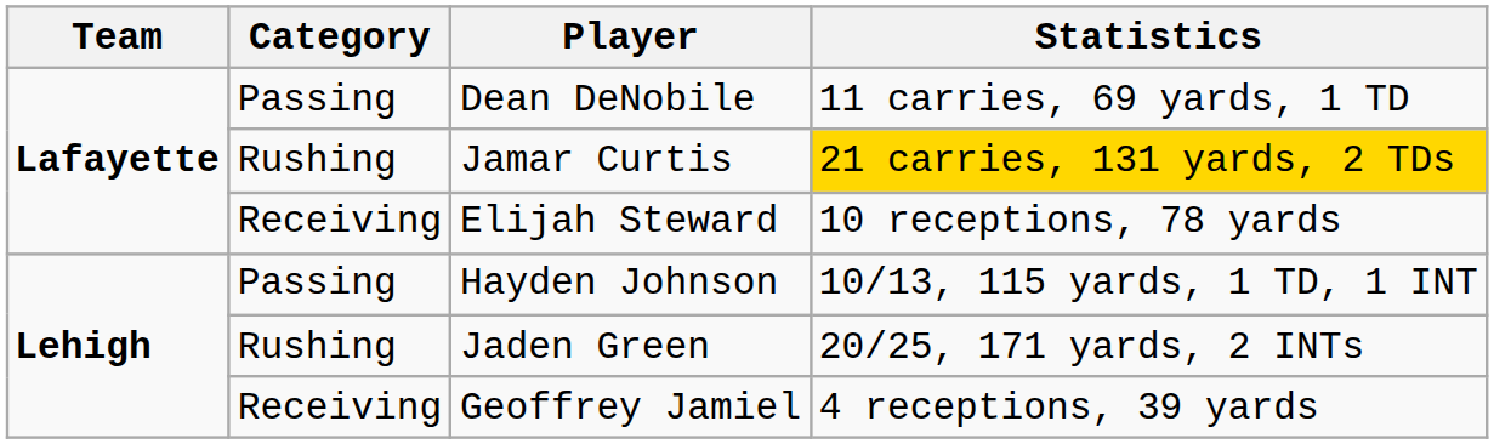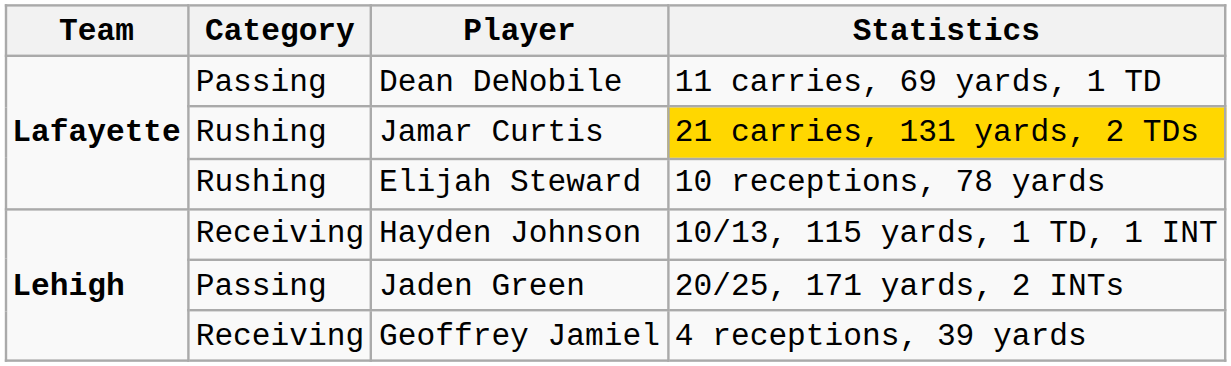Elijah Steward | Category: Receiving -> Rushing
Hayden Johnson | Category: Passing -> Receiving
Jaden Green | Category: Rushing -> Passing
